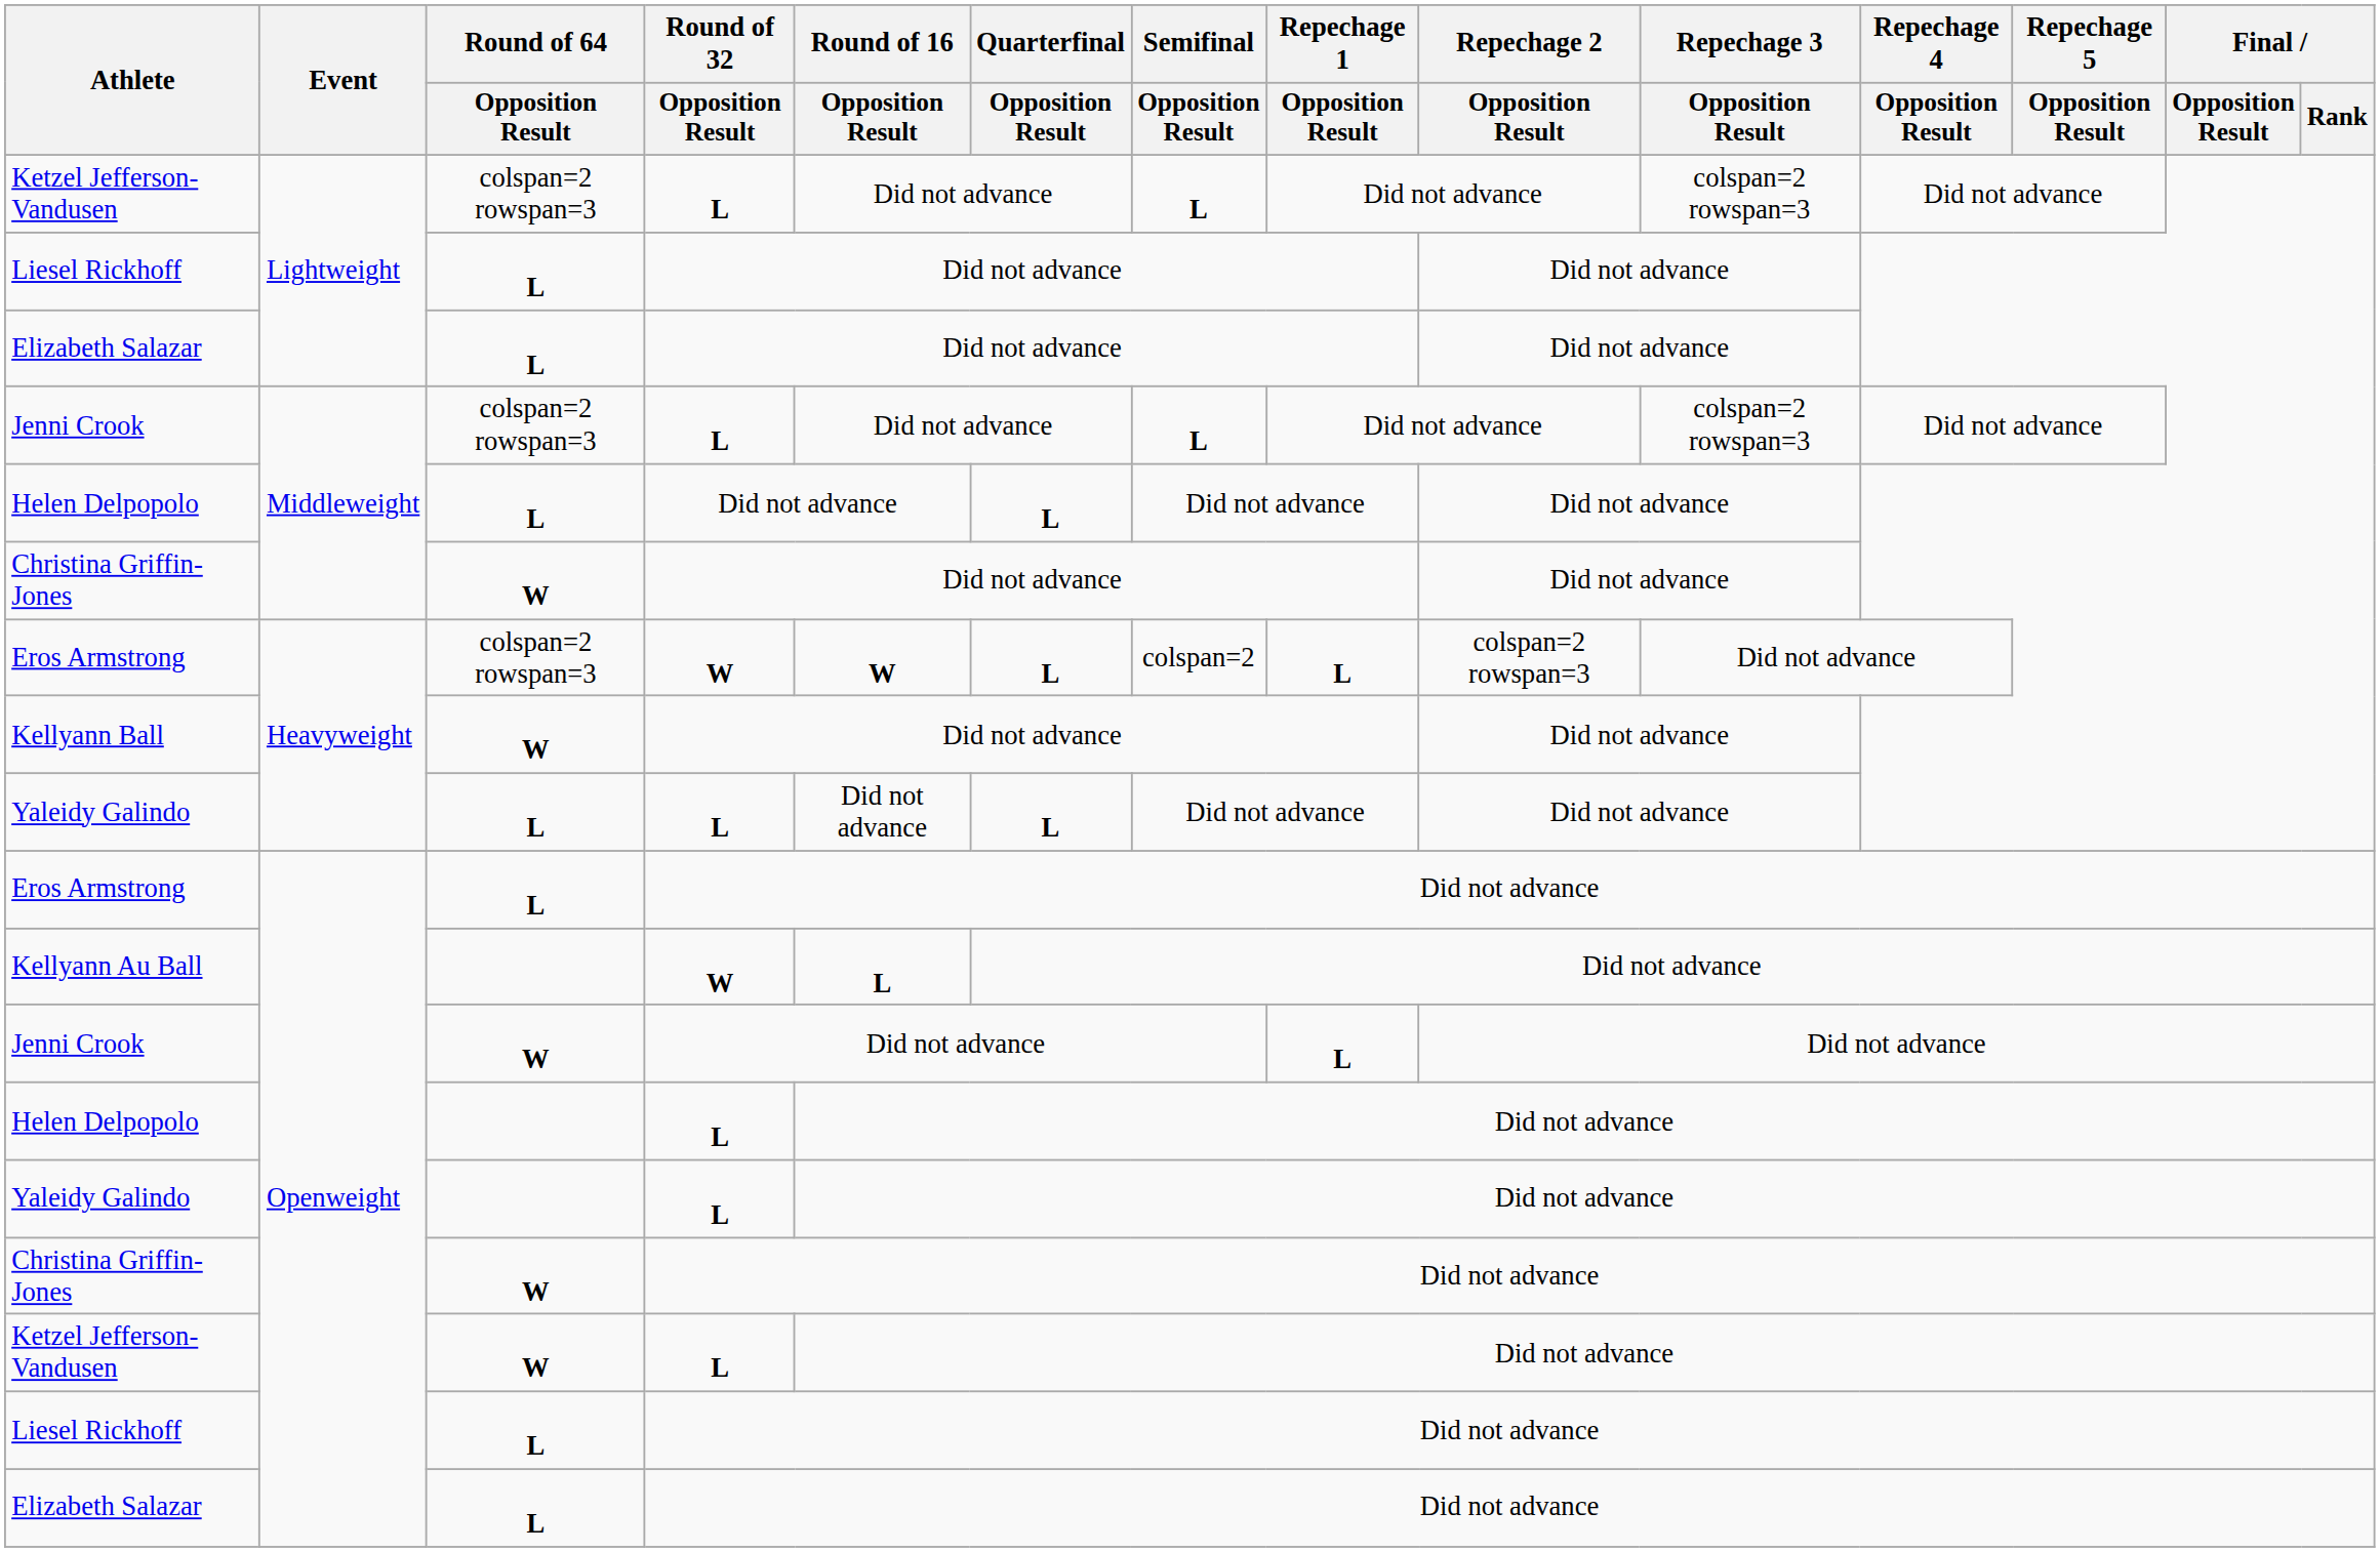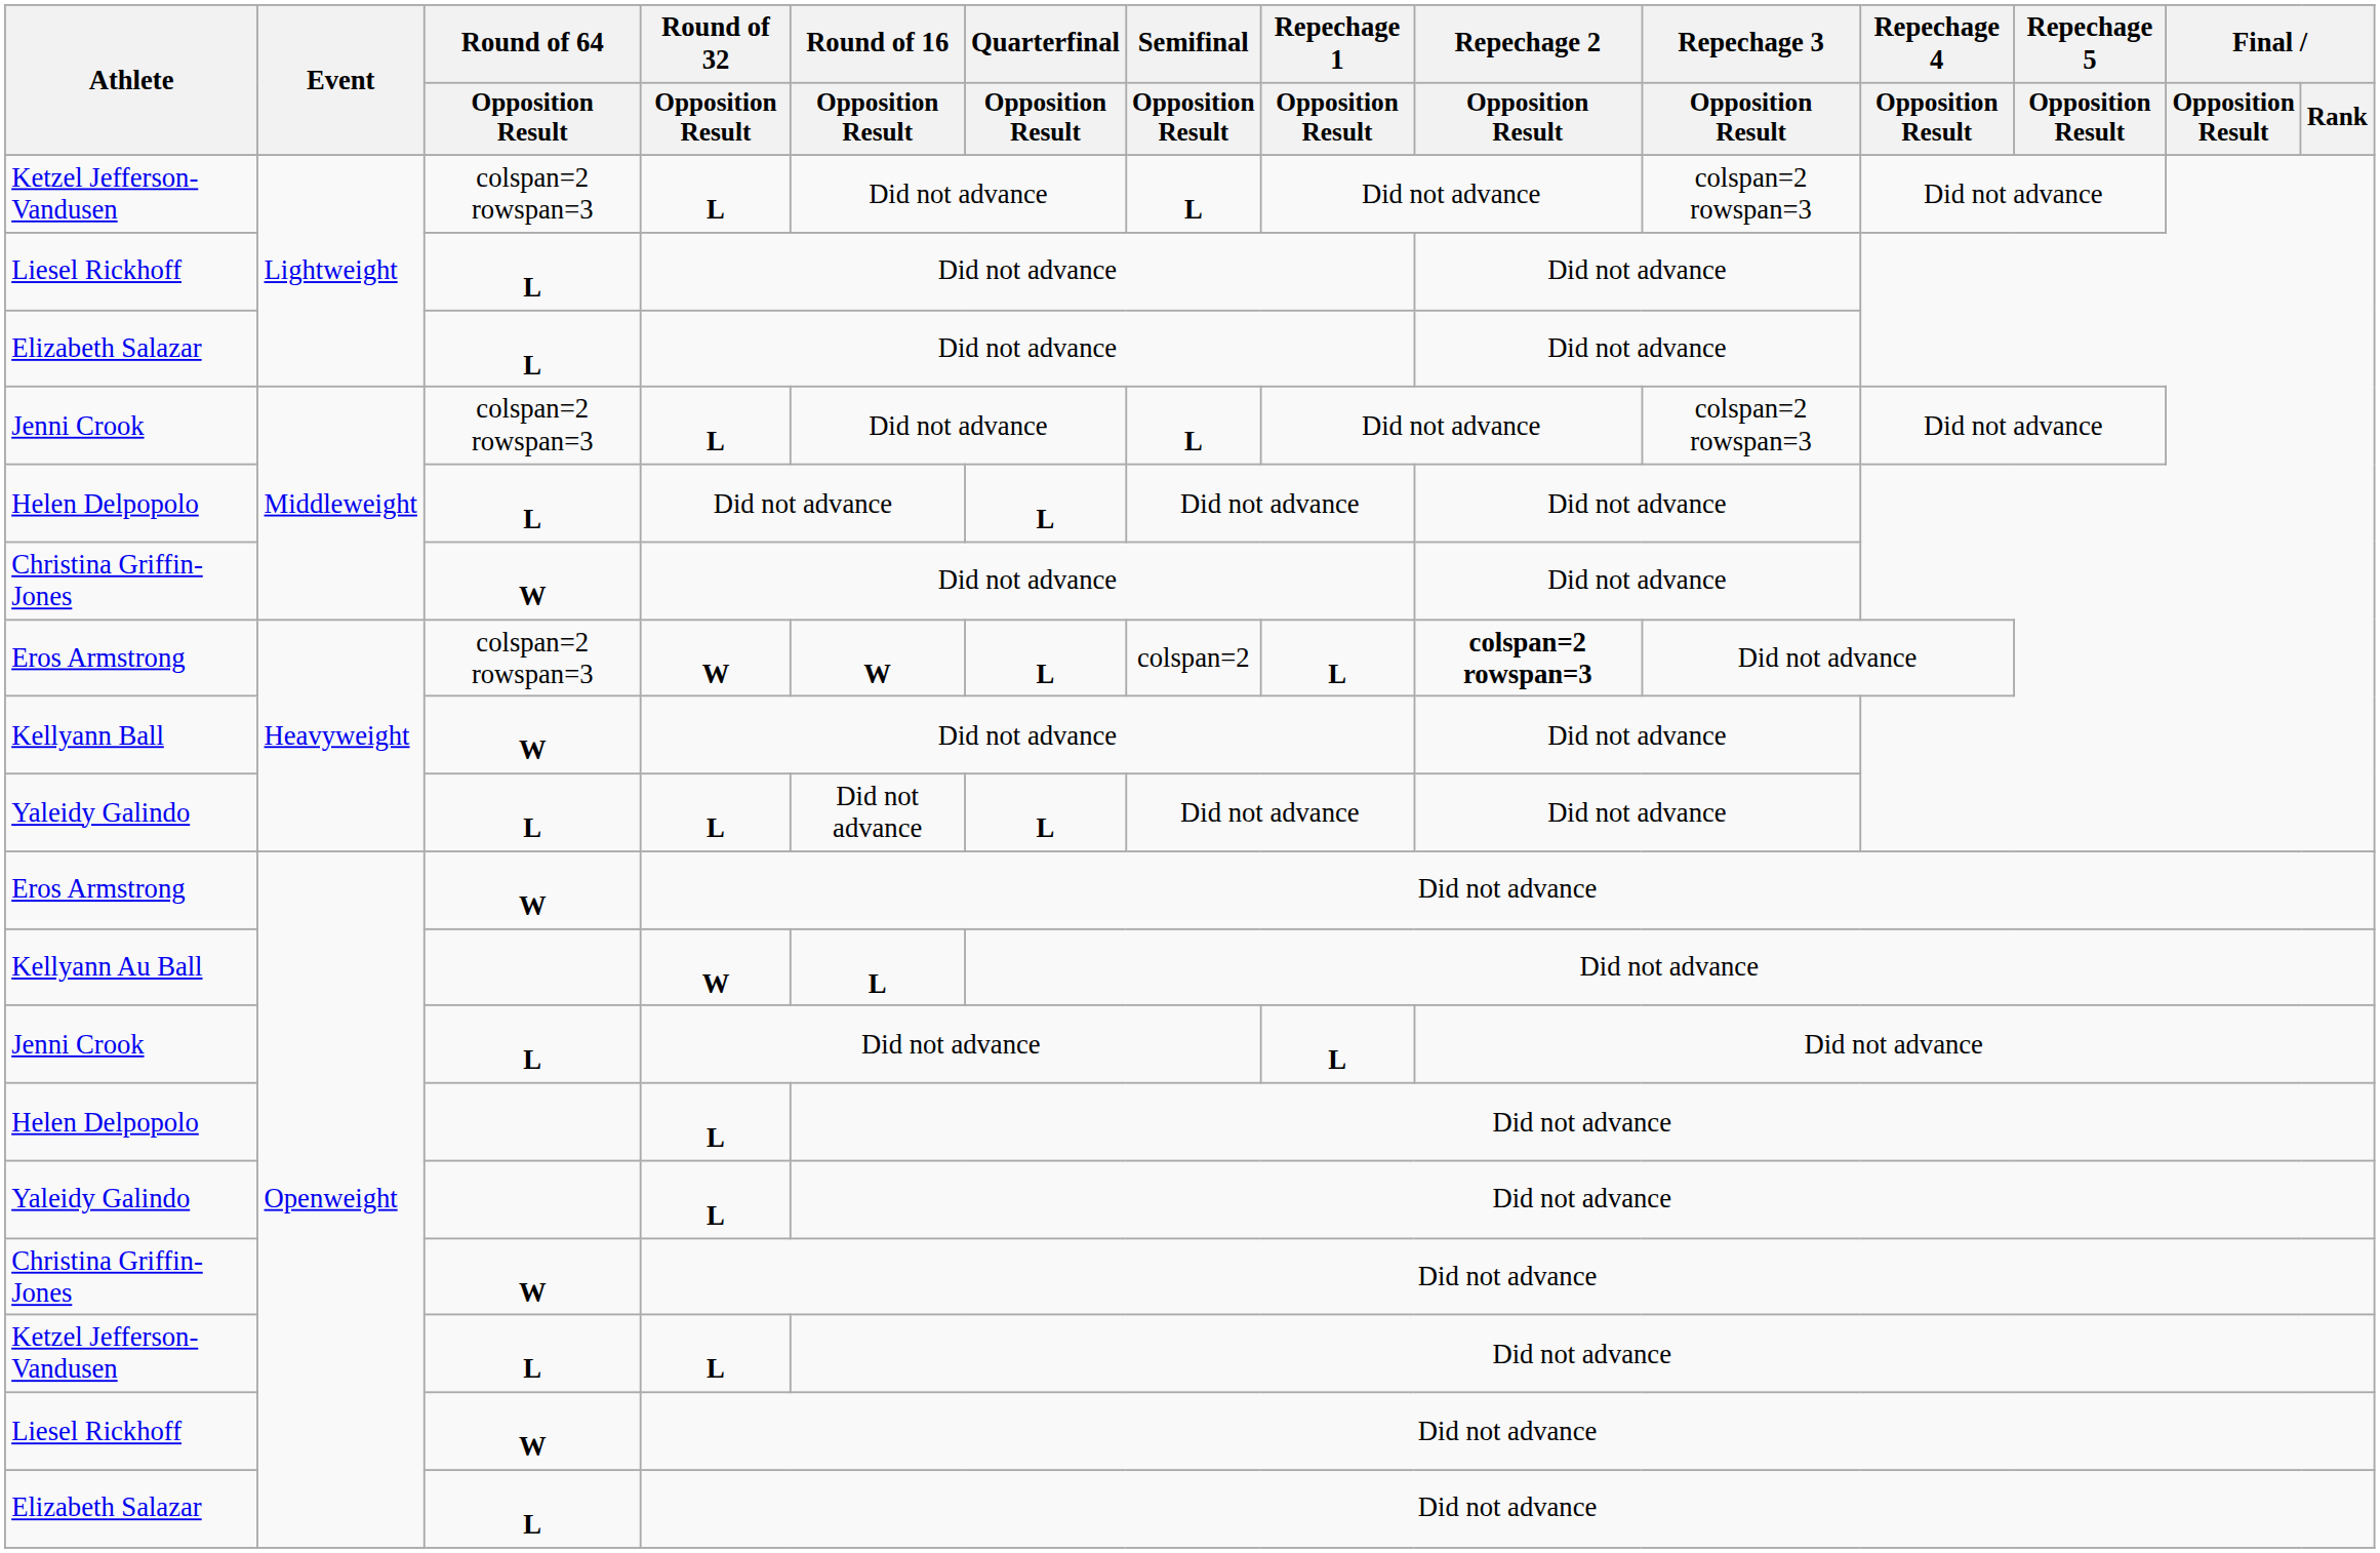Eros Armstrong / Heavyweight | Repechage 2 / Opposition Result: normal -> bold
Eros Armstrong / Openweight | Round of 64 / Opposition Result: L -> W
Jenni Crook / Openweight | Round of 64 / Opposition Result: W -> L
Ketzel Jefferson-Vandusen / Openweight | Round of 64 / Opposition Result: W -> L
Liesel Rickhoff / Openweight | Round of 64 / Opposition Result: L -> W
